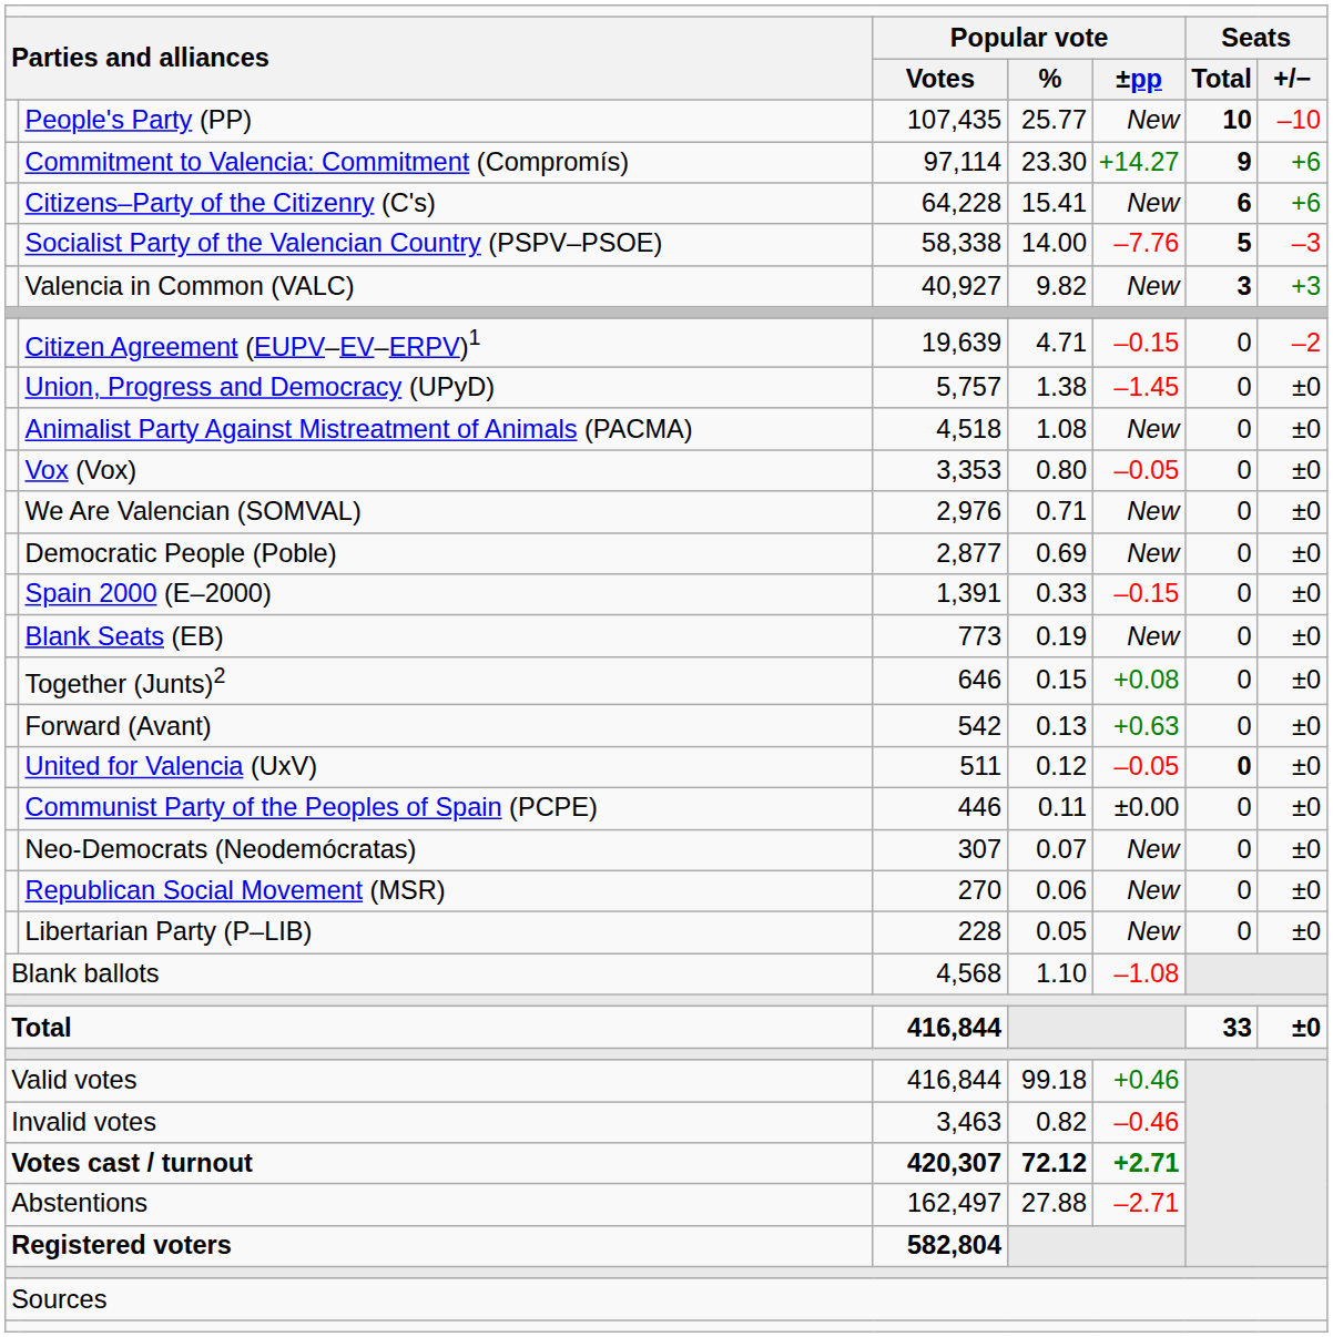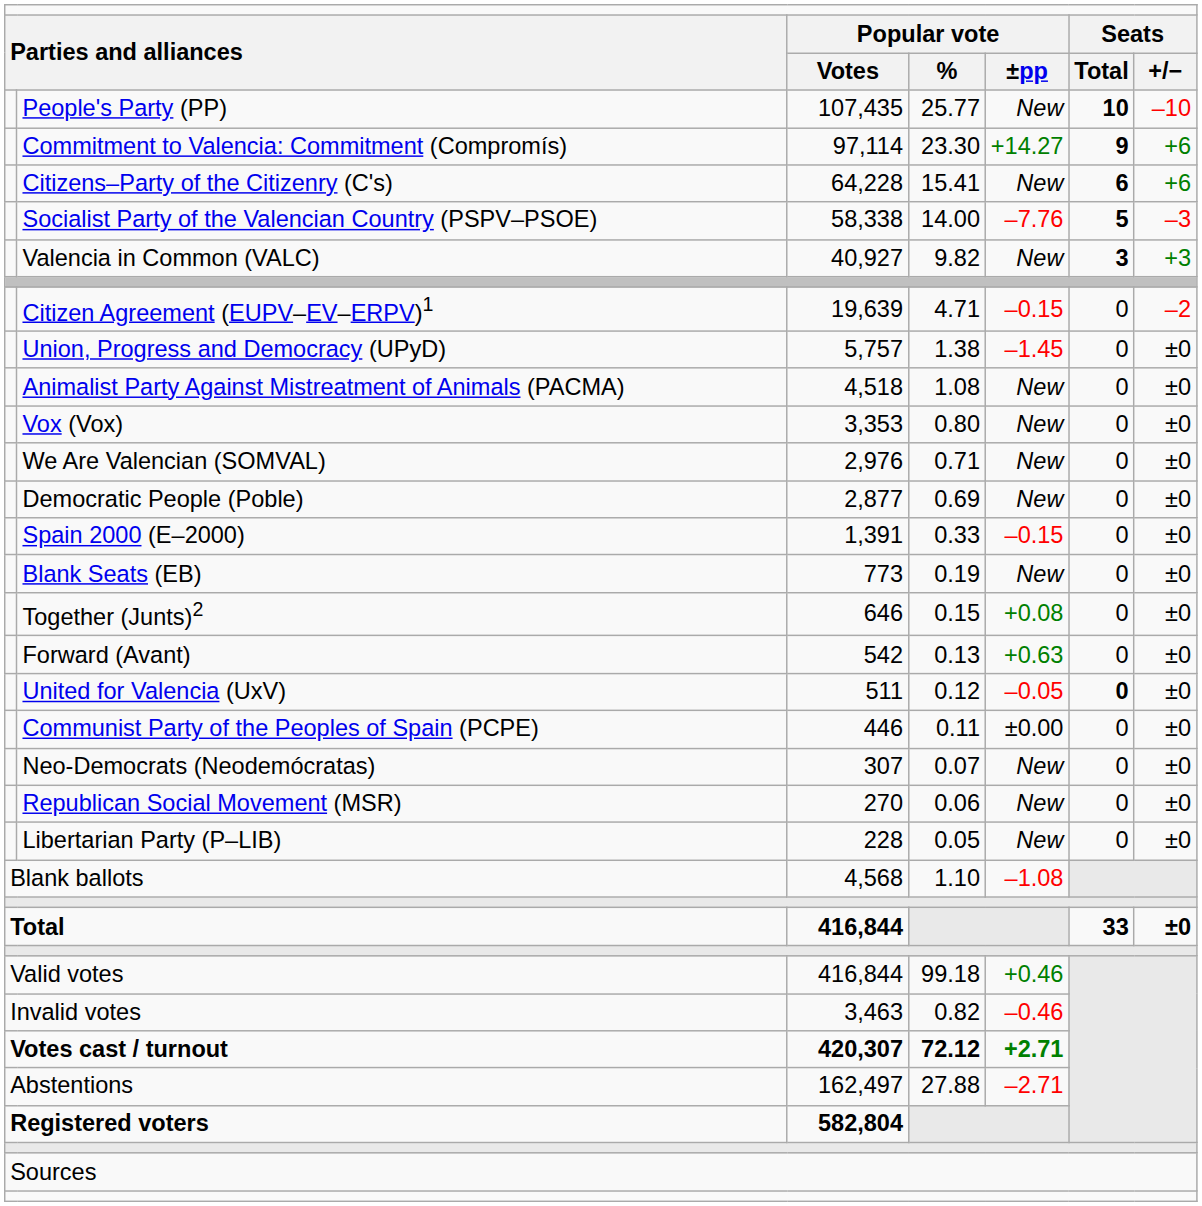Vox (Vox) | column 5: –0.05 -> New
